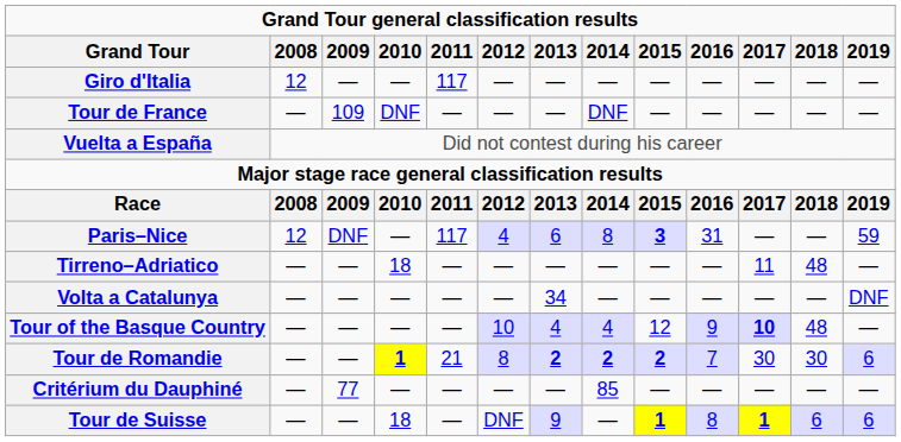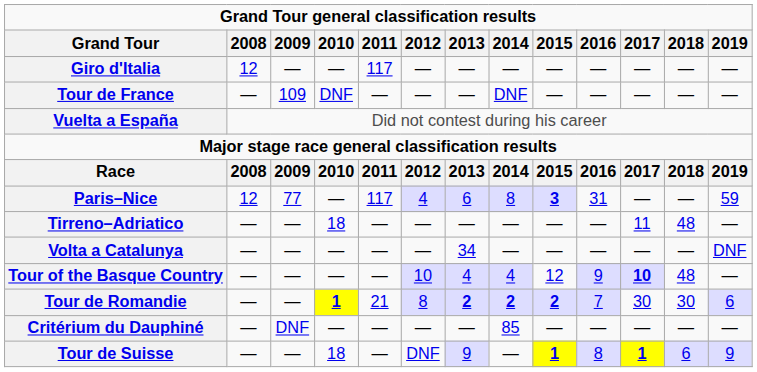Paris–Nice | Grand Tour general classification results / 2009: DNF -> 77
Critérium du Dauphiné | Grand Tour general classification results / 2009: 77 -> DNF
Tour de Suisse | Grand Tour general classification results / 2019: 6 -> 9
